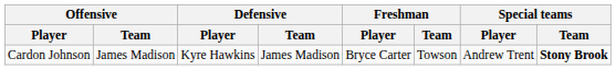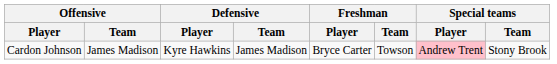Cardon Johnson | Special teams / Player: no background -> pink background
Cardon Johnson | Special teams / Team: bold -> normal
